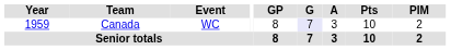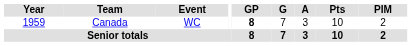Canada | GP: normal -> bold
Canada | G: lavender background -> no background
